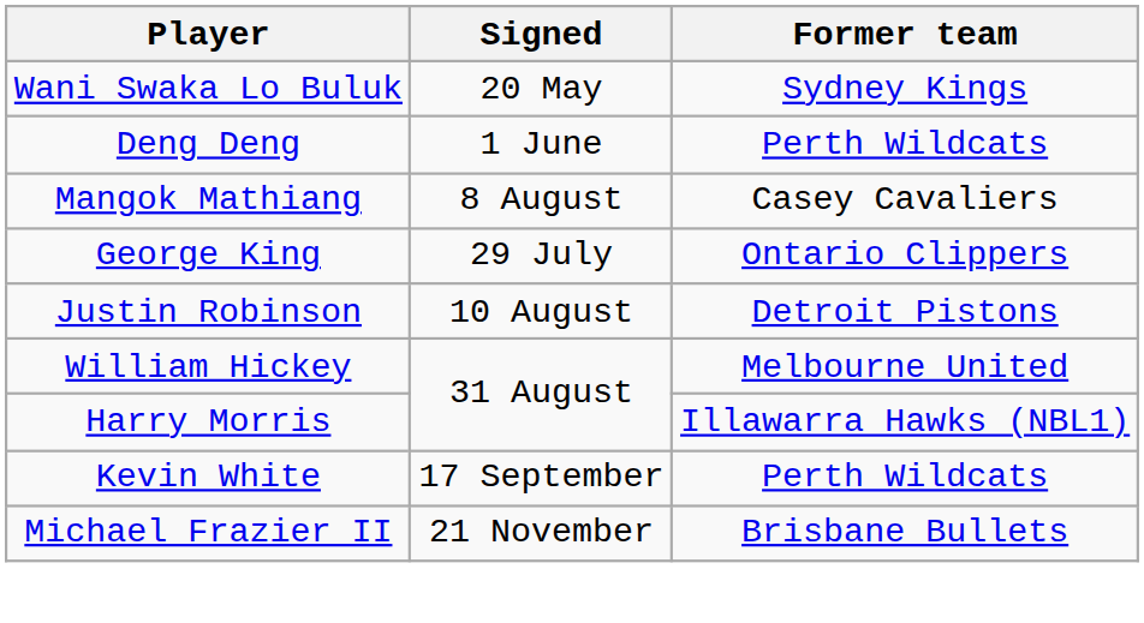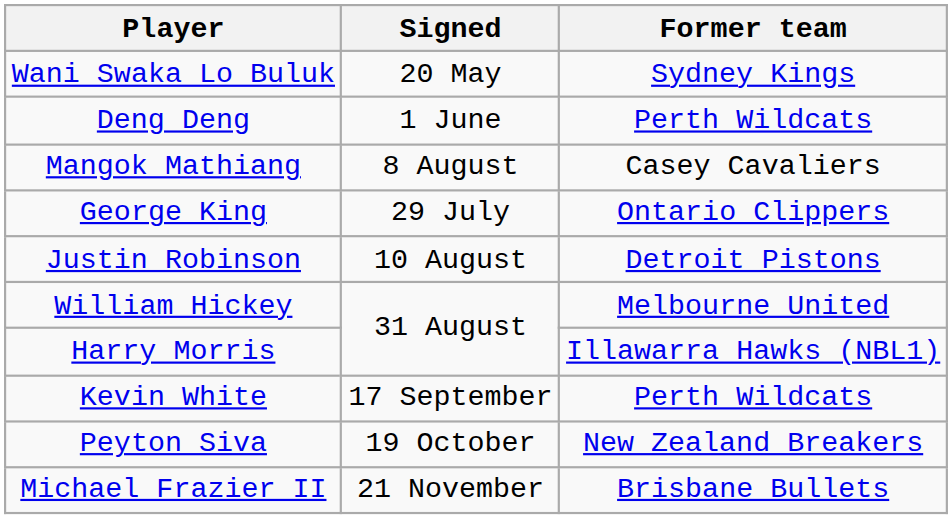+ row: Peyton Siva | 19 October | New Zealand Breakers
